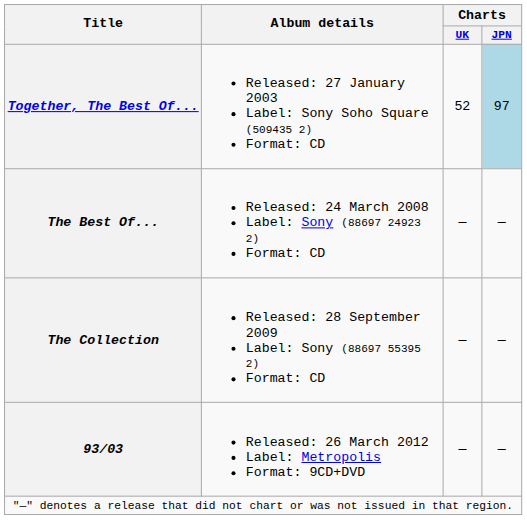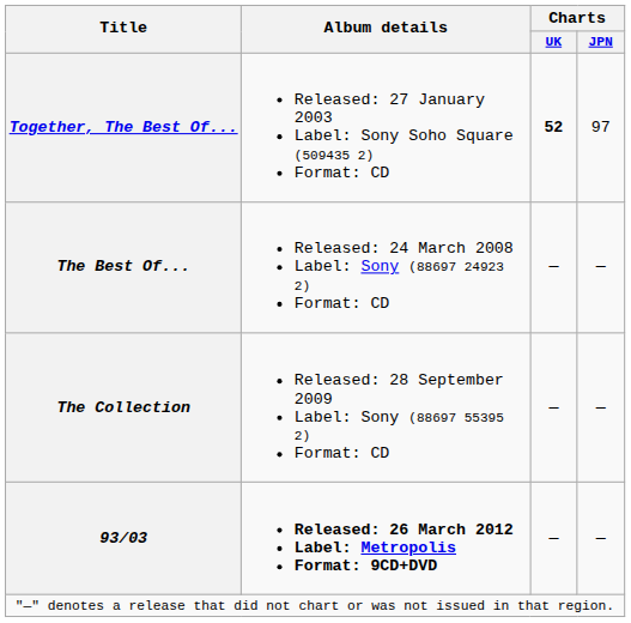Together, The Best Of... | Charts / UK: normal -> bold
Together, The Best Of... | Charts / JPN: lightblue background -> no background
93/03 | Album details: normal -> bold
